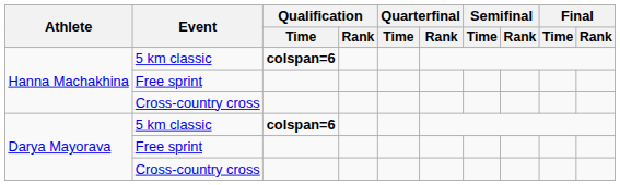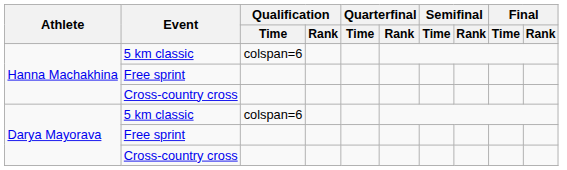Hanna Machakhina / 5 km classic | Qualification / Time: bold -> normal
Darya Mayorava / 5 km classic | Qualification / Time: bold -> normal
